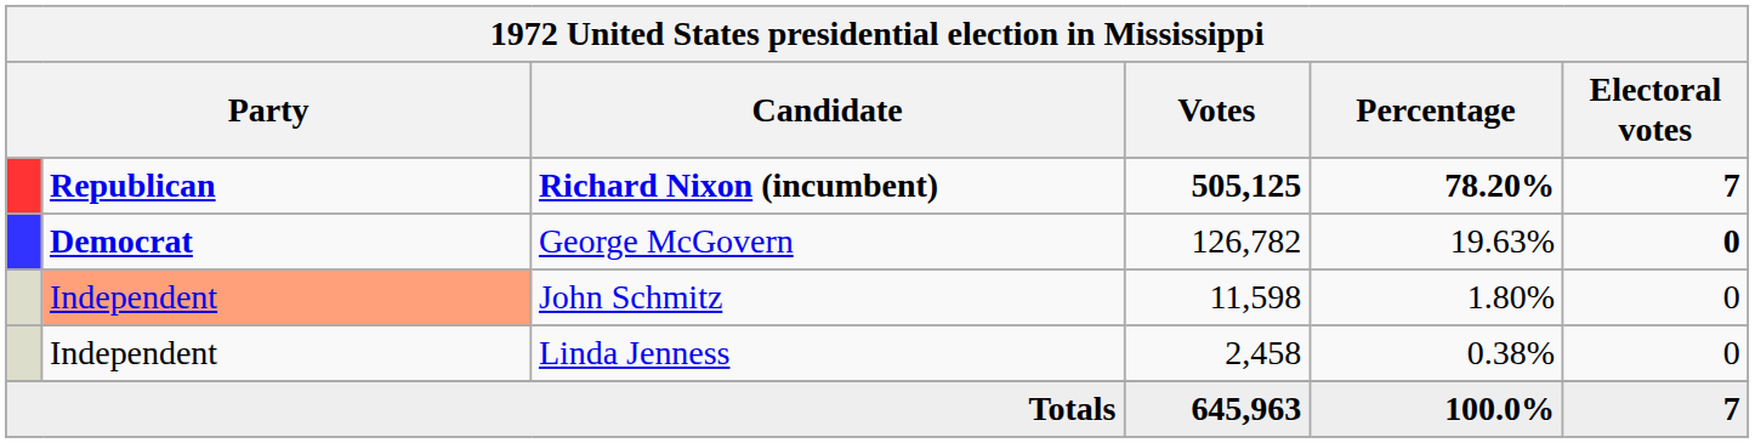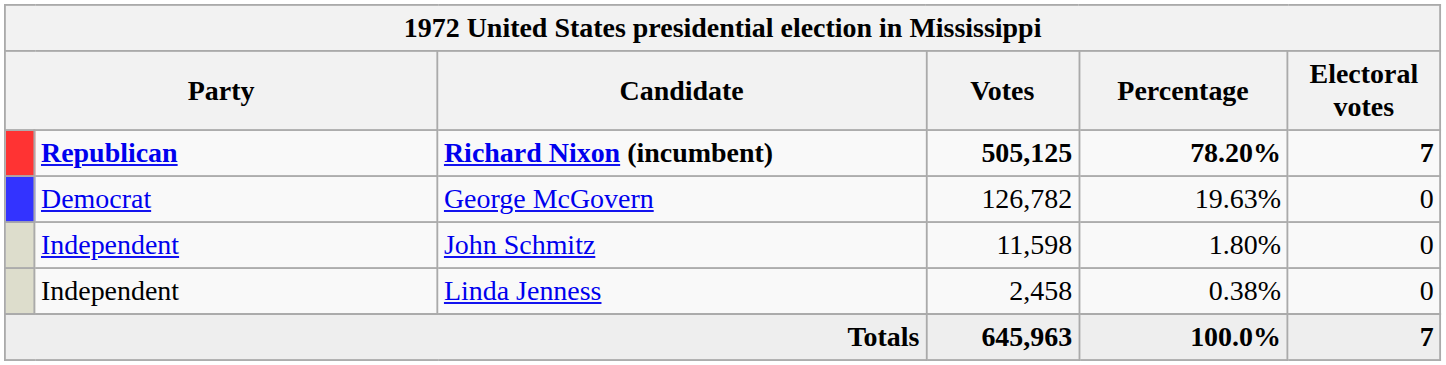George McGovern | column 2: bold -> normal
George McGovern | Electoral votes: bold -> normal
John Schmitz | column 2: lightsalmon background -> no background
